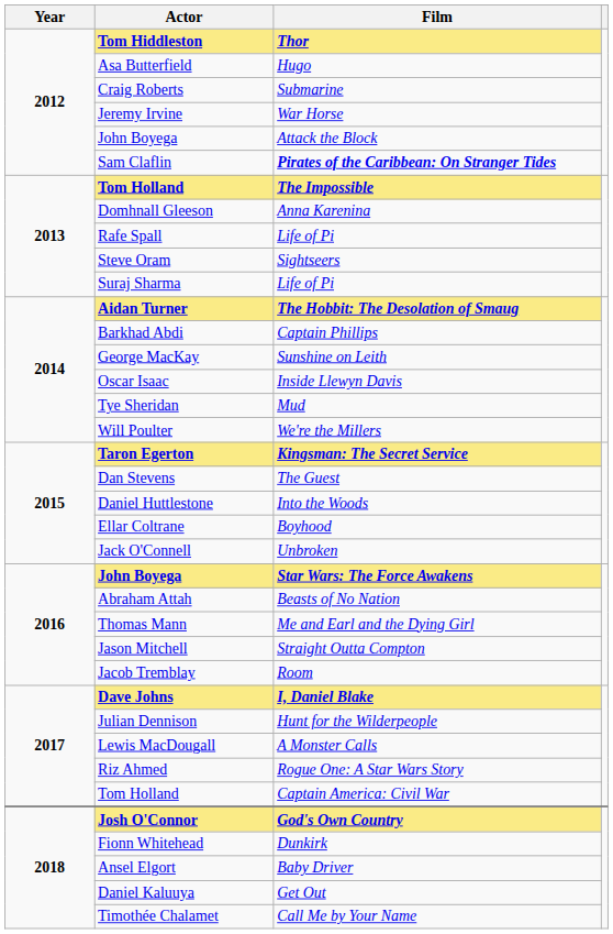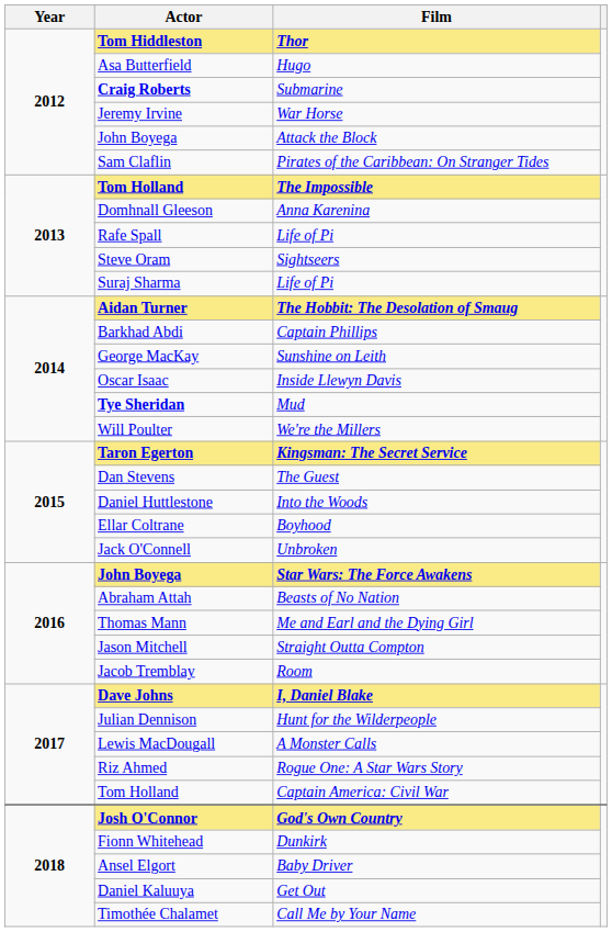Submarine | Actor: normal -> bold
Pirates of the Caribbean: On Stranger Tides | Film: bold -> normal
Mud | Actor: normal -> bold
